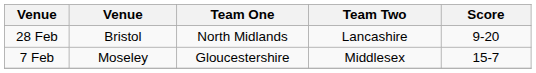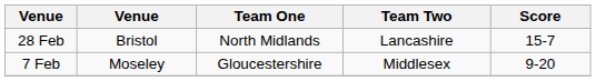28 Feb | Score: 9-20 -> 15-7
7 Feb | Score: 15-7 -> 9-20
